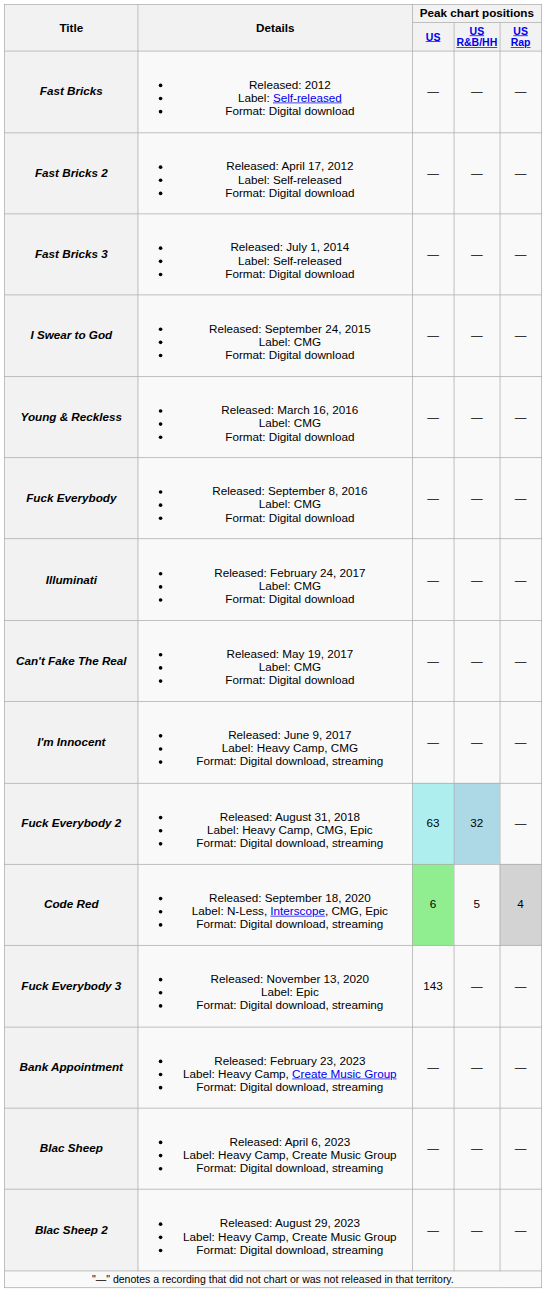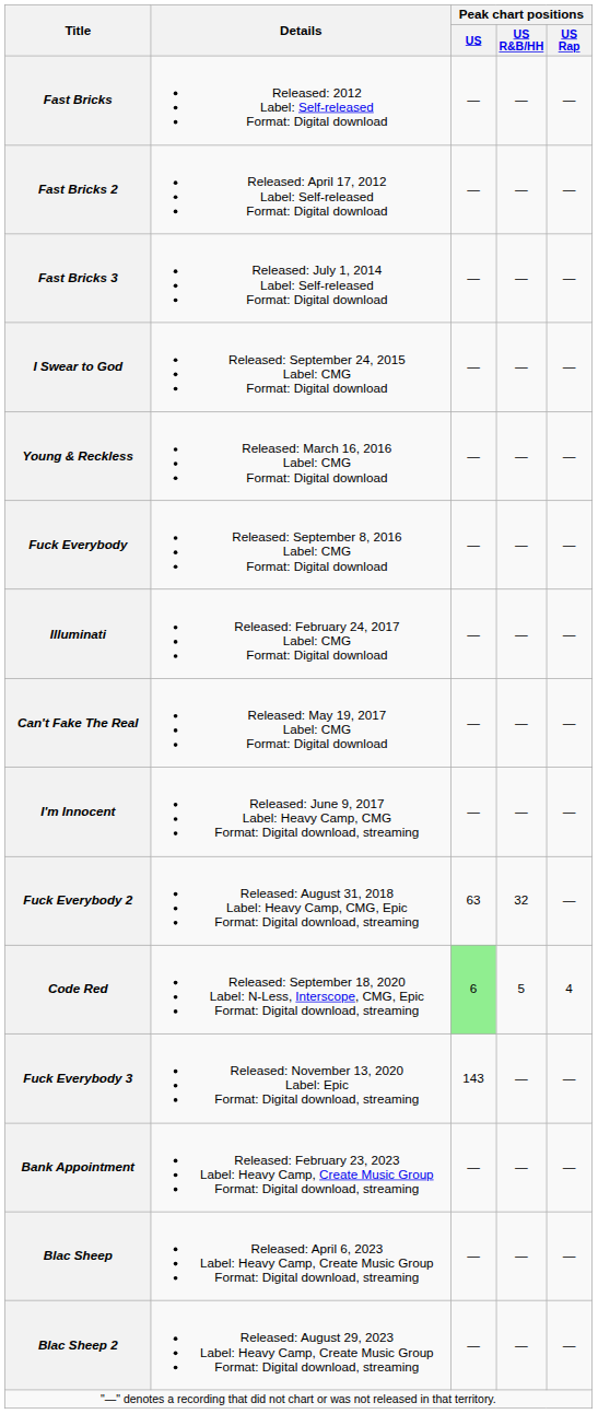Fuck Everybody 2 | Peak chart positions / US: paleturquoise background -> no background
Fuck Everybody 2 | Peak chart positions / US R&B/HH: lightblue background -> no background
Code Red | Peak chart positions / US Rap: lightgrey background -> no background
